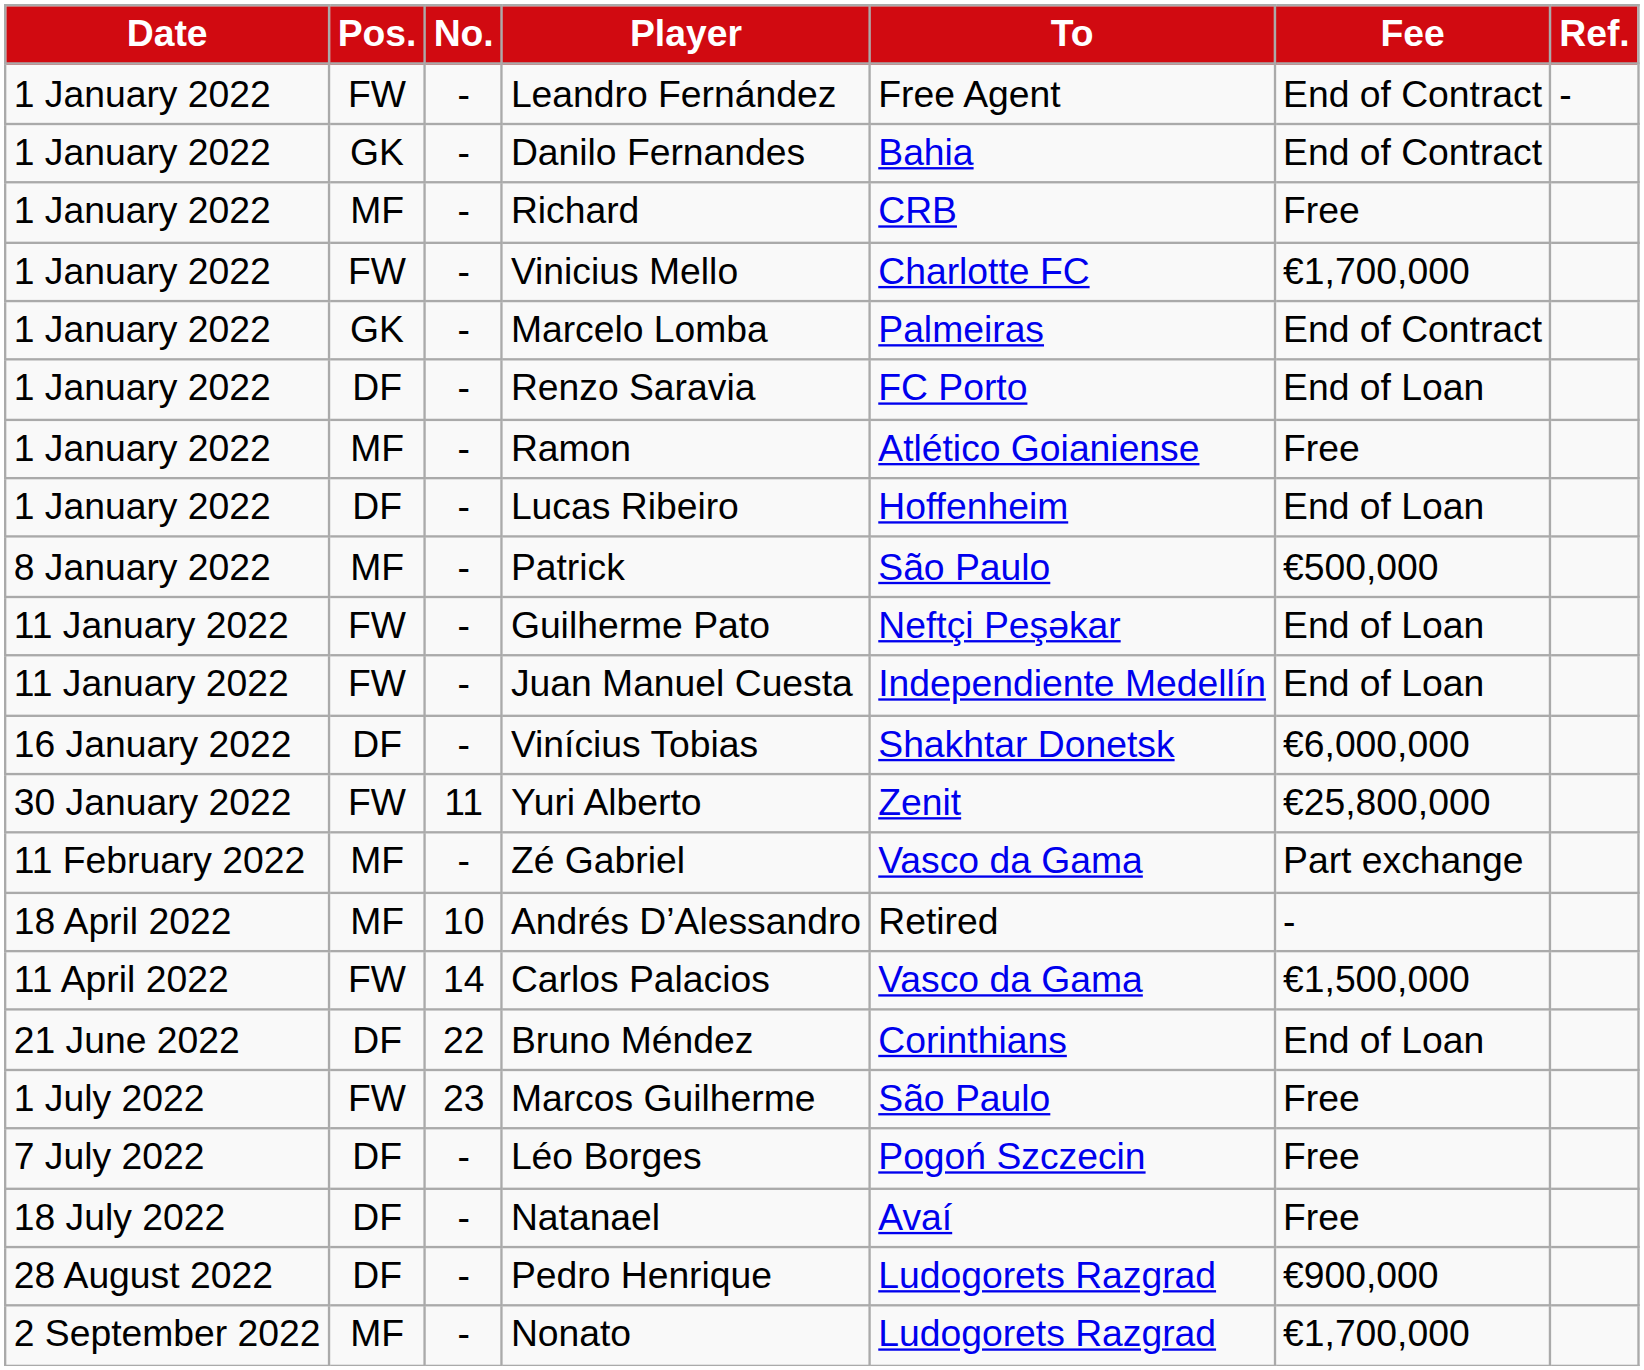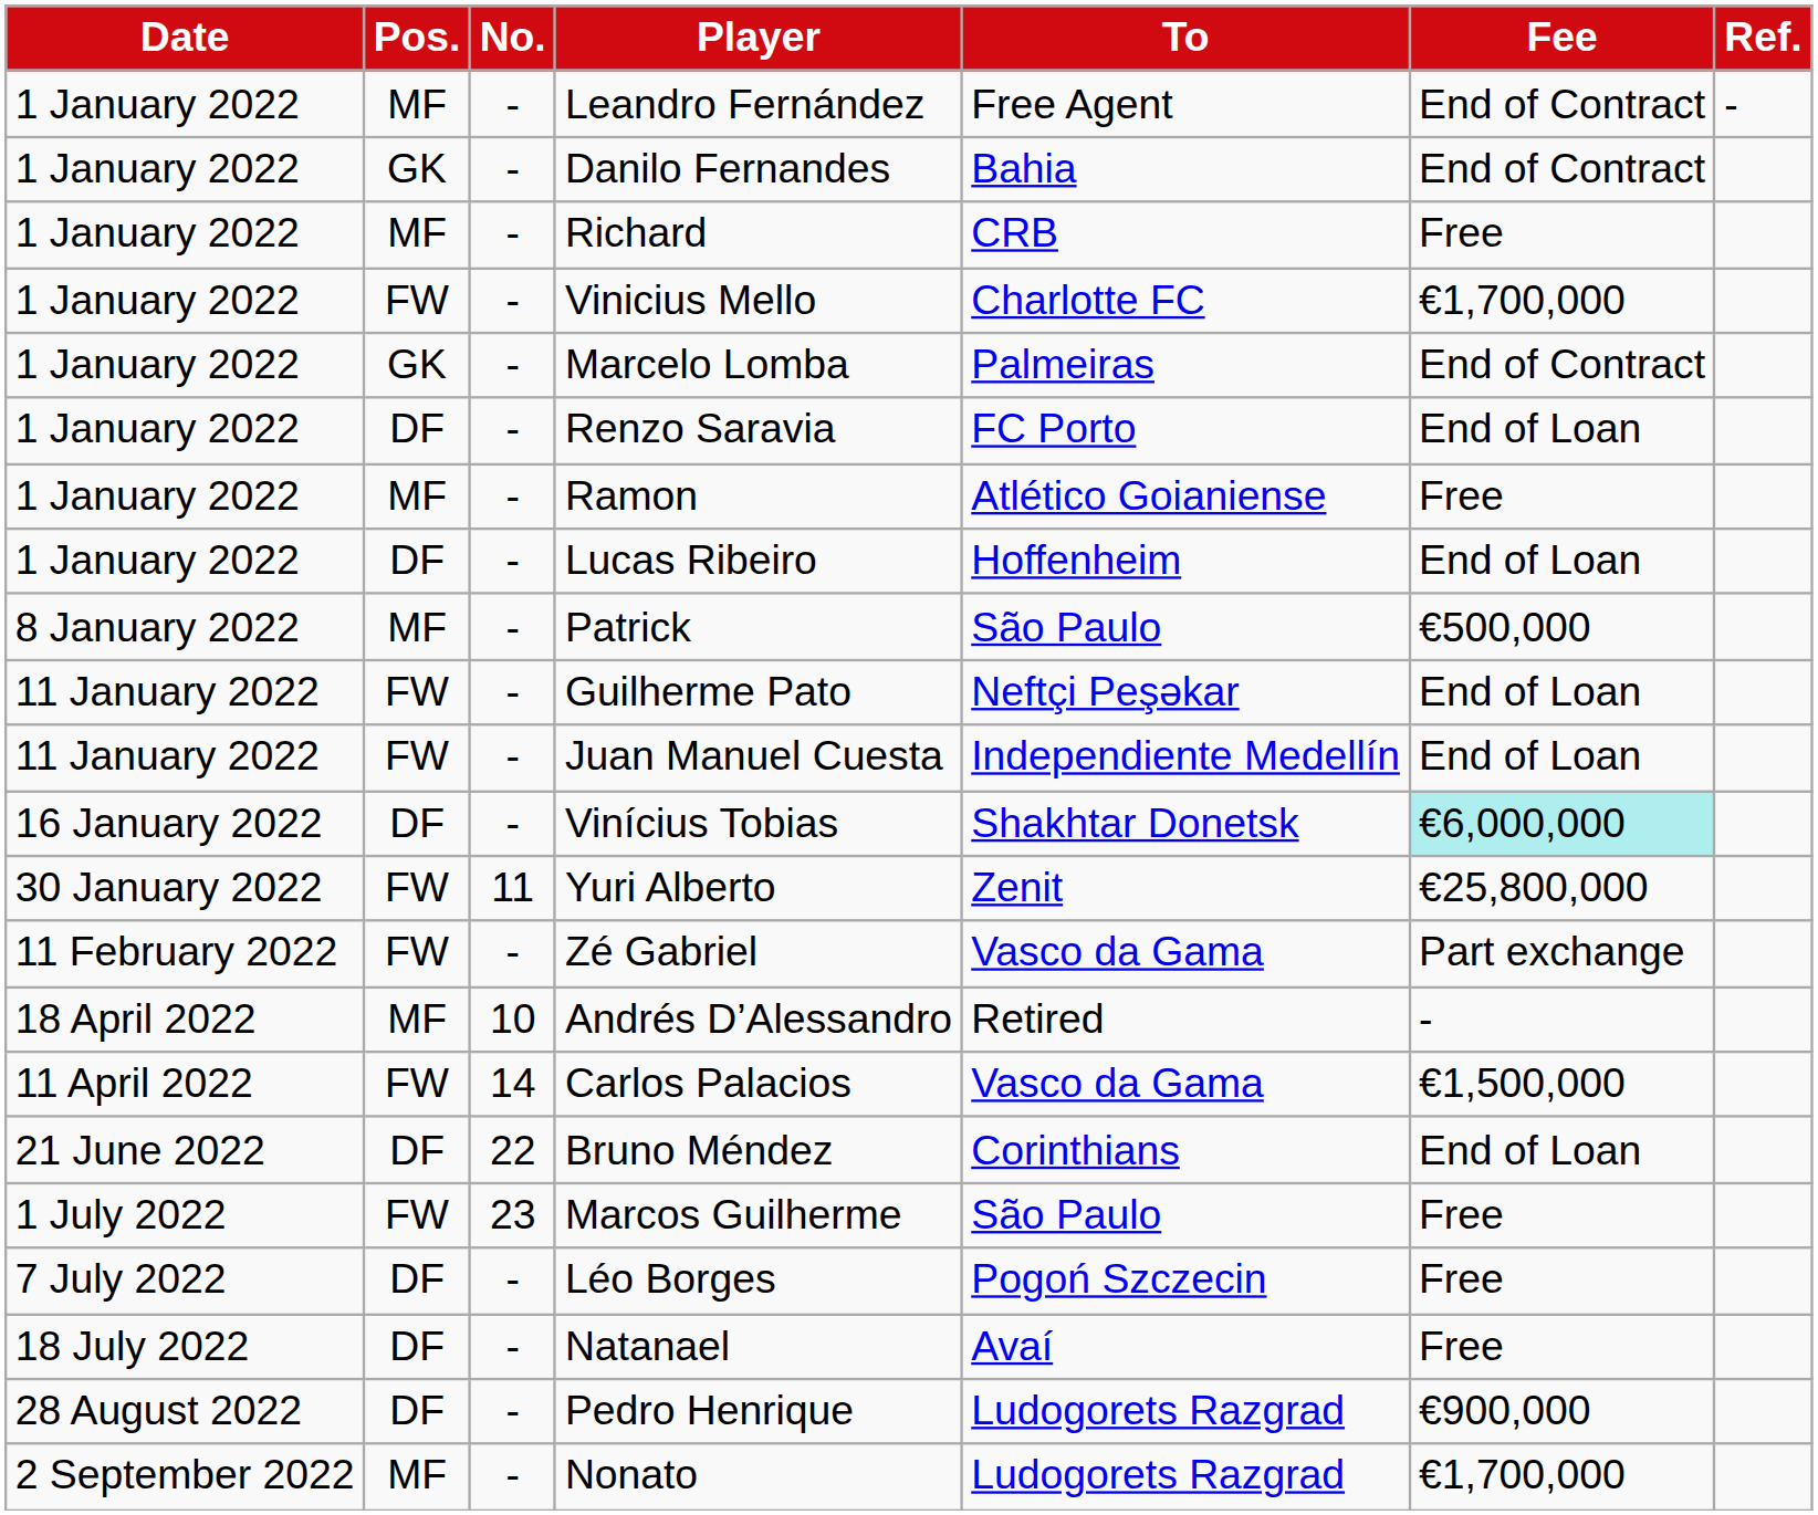Leandro Fernández | Pos.: FW -> MF
Vinícius Tobias | Fee: no background -> paleturquoise background
Zé Gabriel | Pos.: MF -> FW
